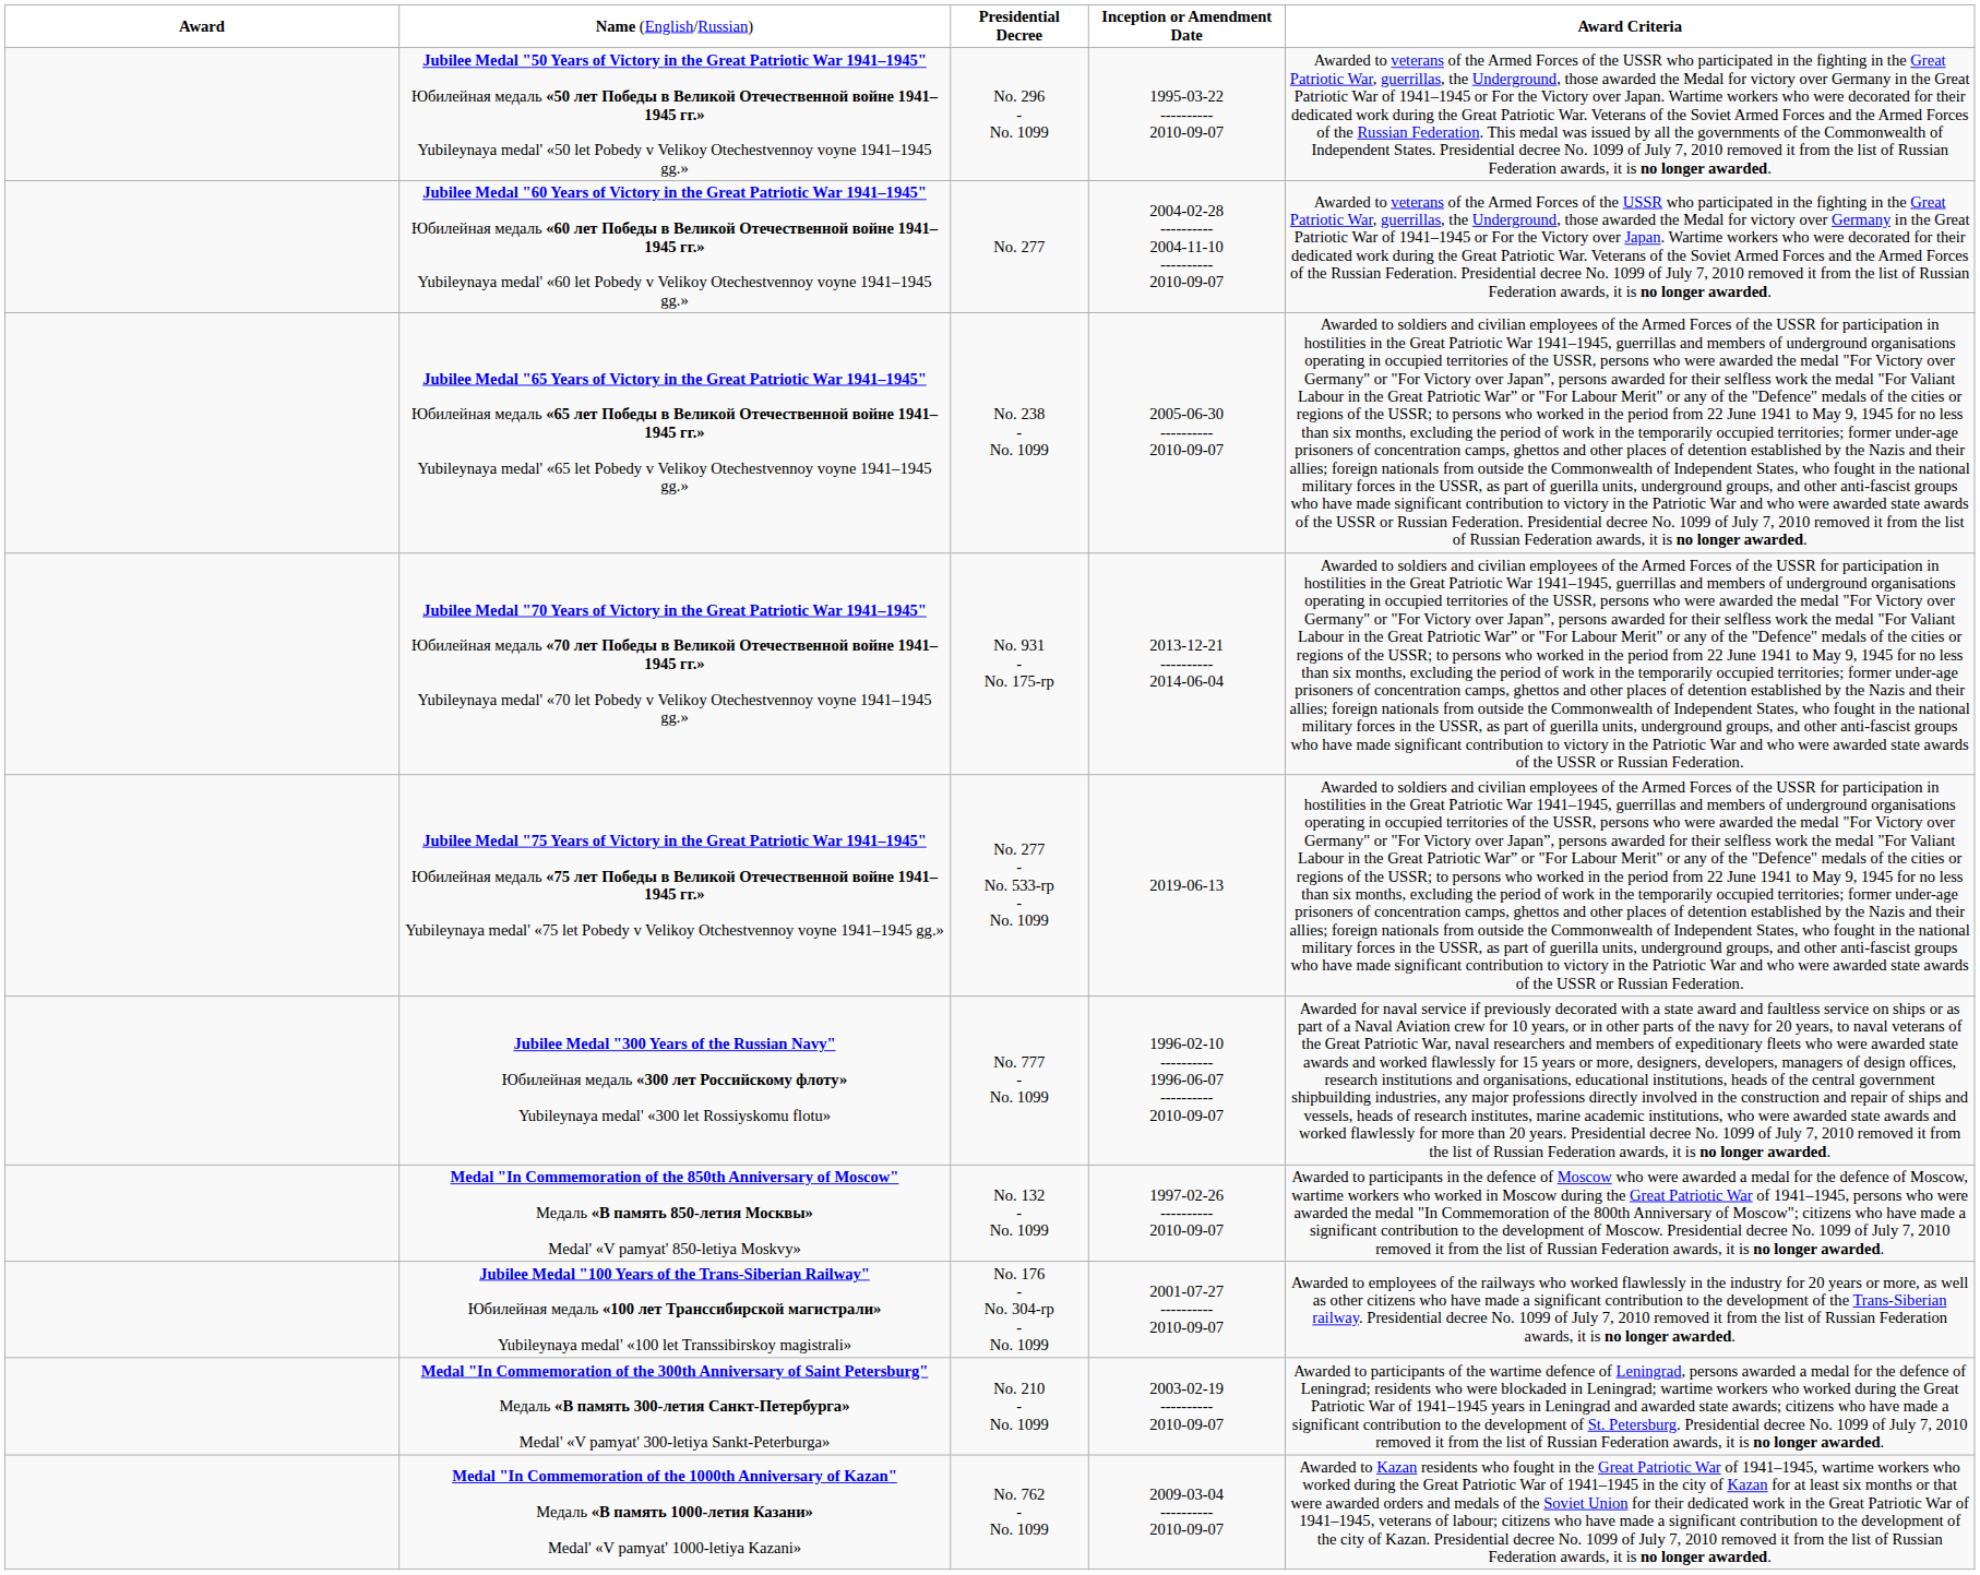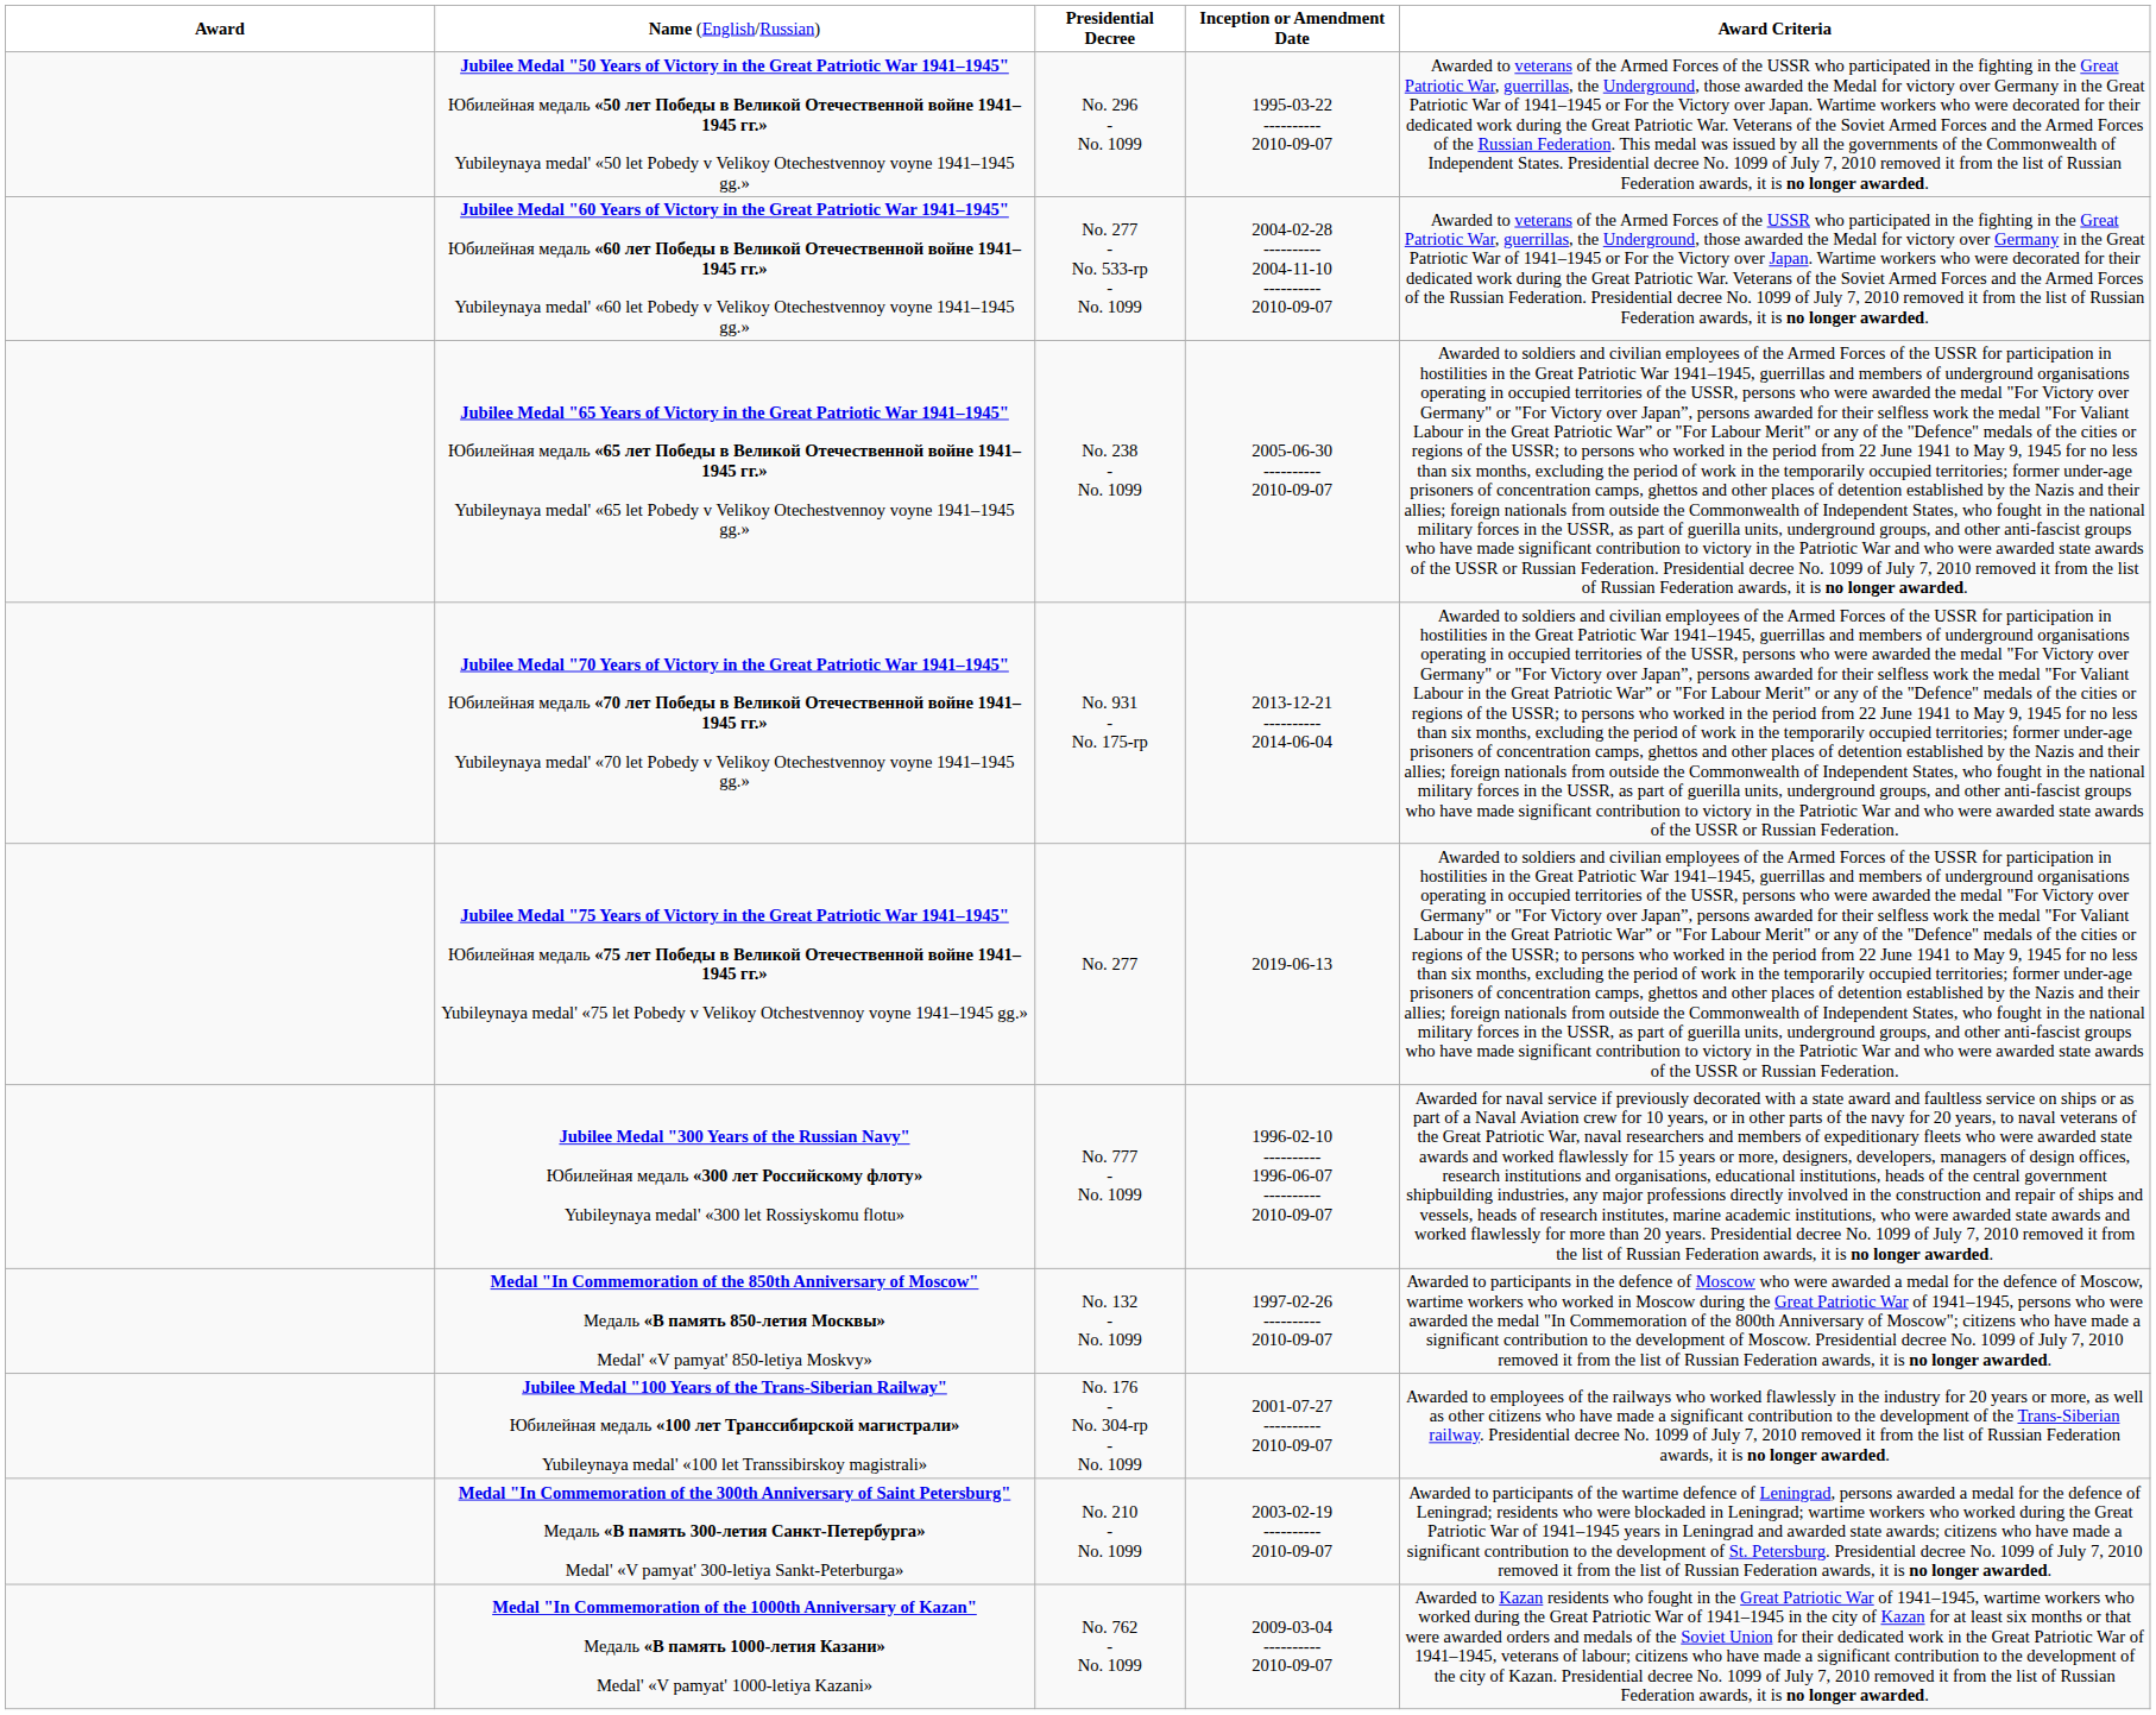row 3 | column 3: No. 277 -> No. 277 - No. 533-rp - No. 1099
row 6 | column 3: No. 277 - No. 533-rp - No. 1099 -> No. 277
